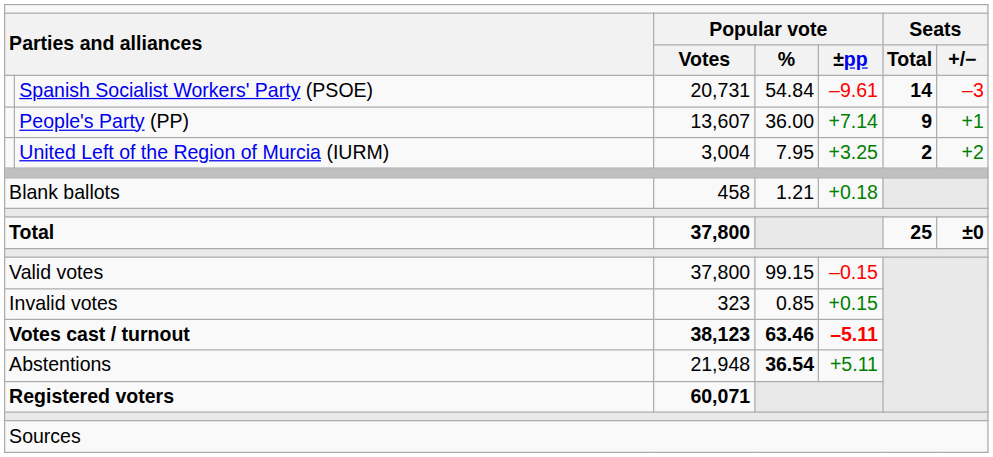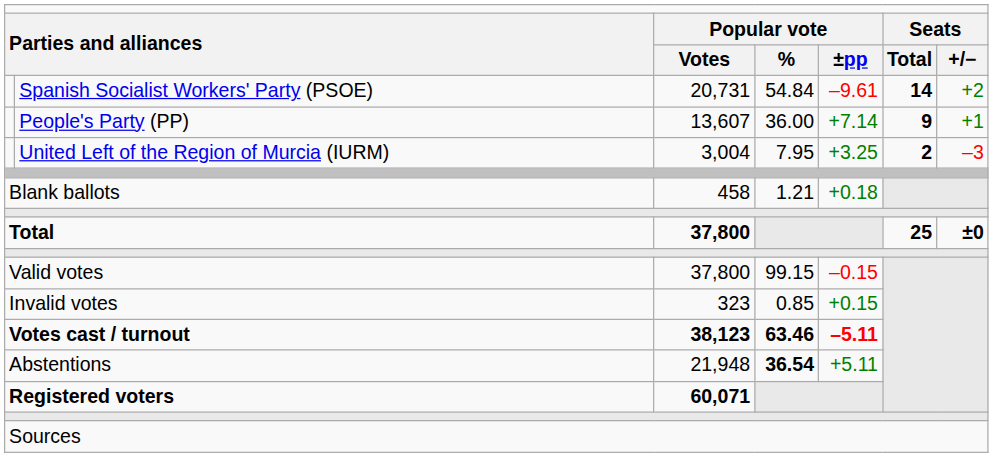Spanish Socialist Workers' Party (PSOE) | column 7: –3 -> +2
United Left of the Region of Murcia (IURM) | column 7: +2 -> –3
